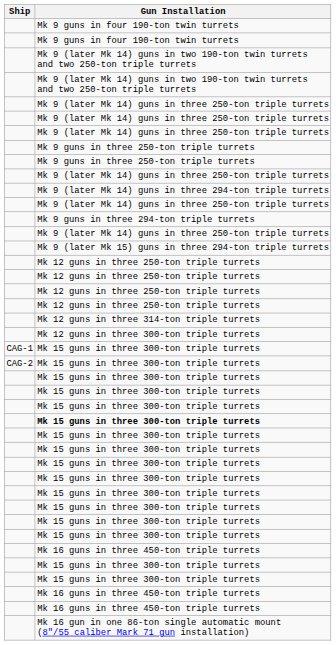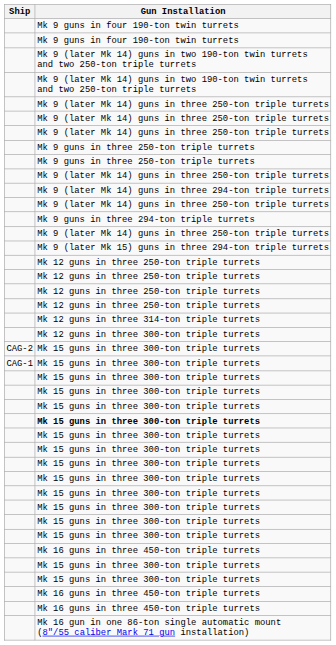row 23 | Ship: CAG-1 -> CAG-2
row 24 | Ship: CAG-2 -> CAG-1
